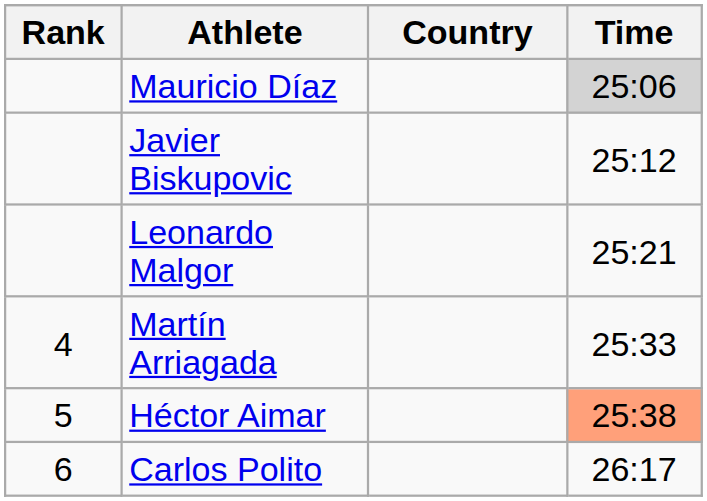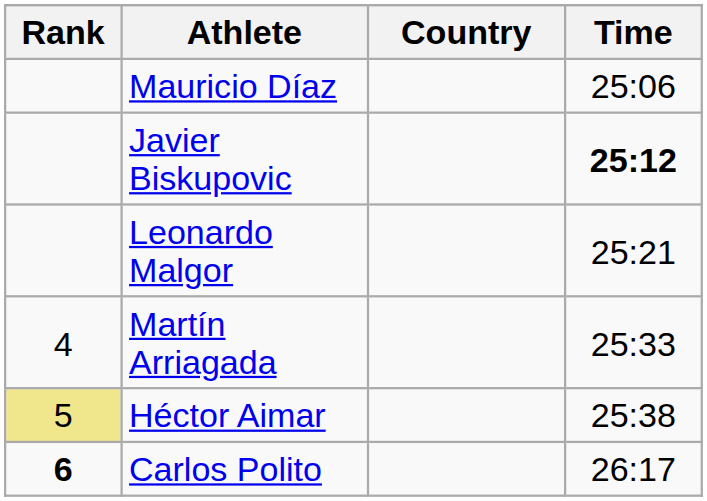Mauricio Díaz | Time: lightgrey background -> no background
Javier Biskupovic | Time: normal -> bold
Héctor Aimar | Rank: no background -> khaki background
Héctor Aimar | Time: lightsalmon background -> no background
Carlos Polito | Rank: normal -> bold
